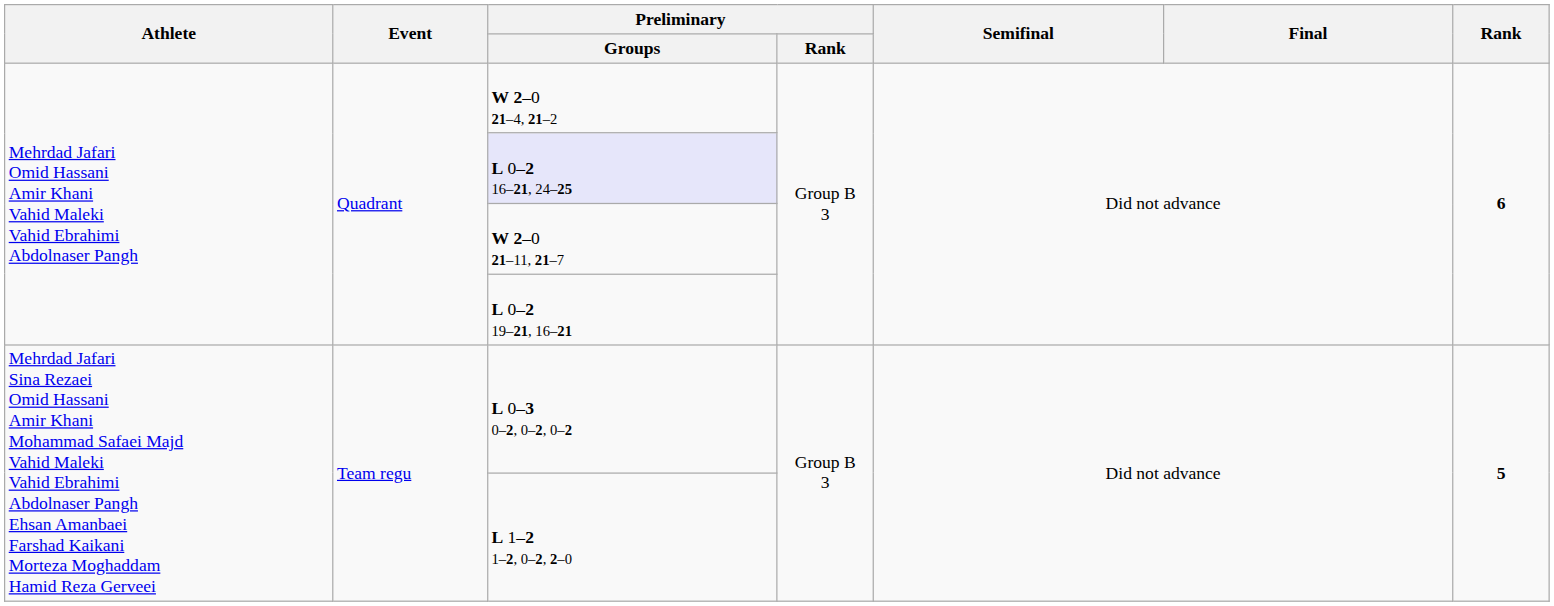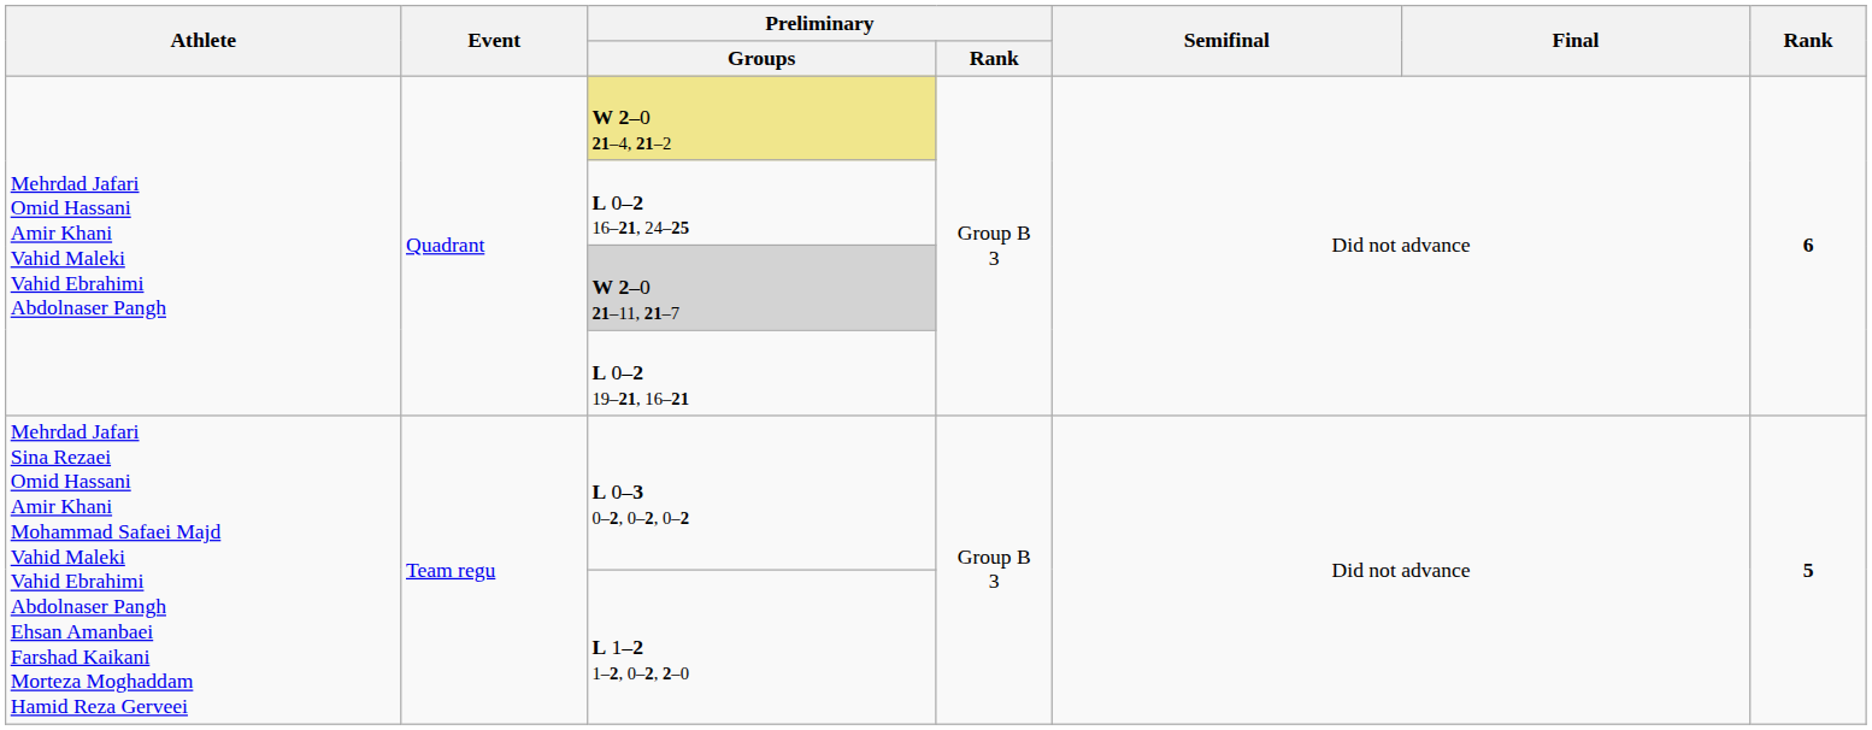W 2–0 21–4, 21–2 | Preliminary / Groups: no background -> khaki background
L 0–2 16–21, 24–25 | Preliminary / Groups: lavender background -> no background
W 2–0 21–11, 21–7 | Preliminary / Groups: no background -> lightgrey background
